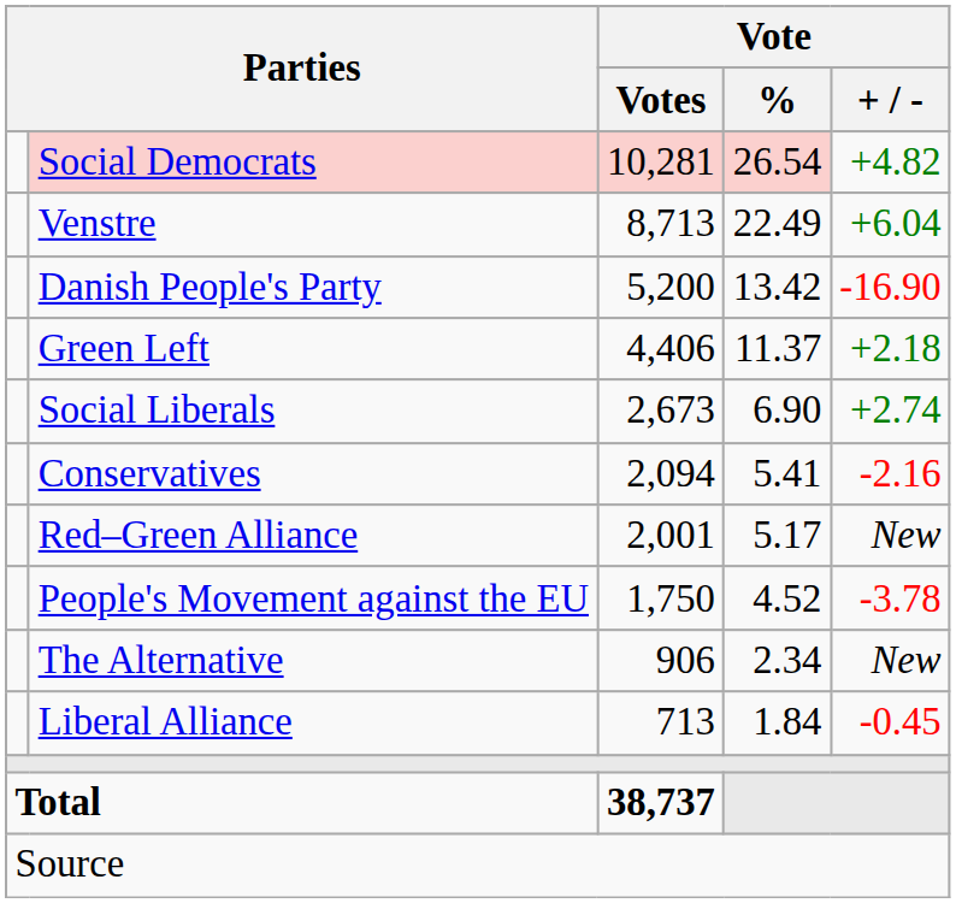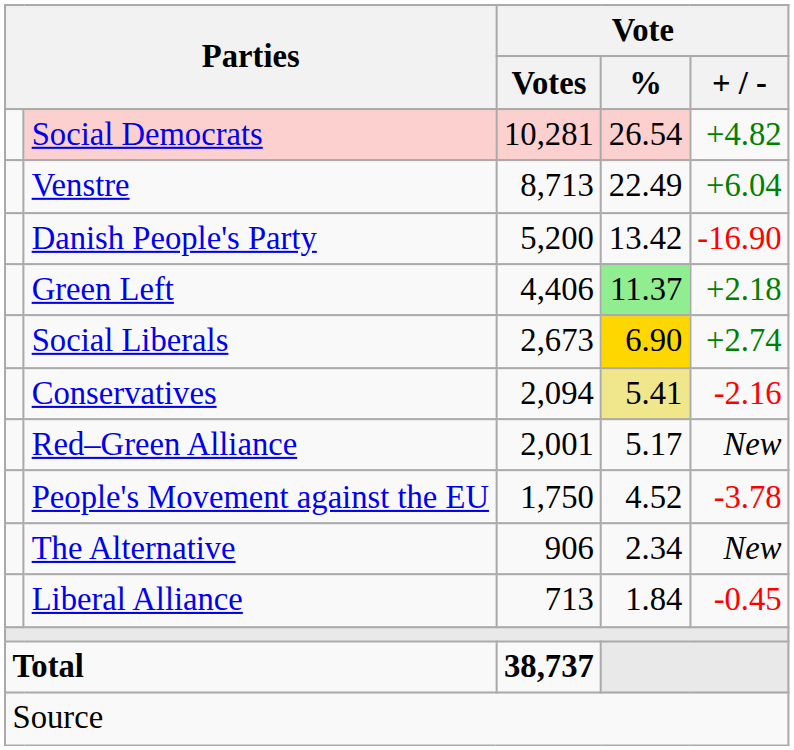Green Left | Vote / %: no background -> lightgreen background
Social Liberals | Vote / %: no background -> gold background
Conservatives | Vote / %: no background -> khaki background
